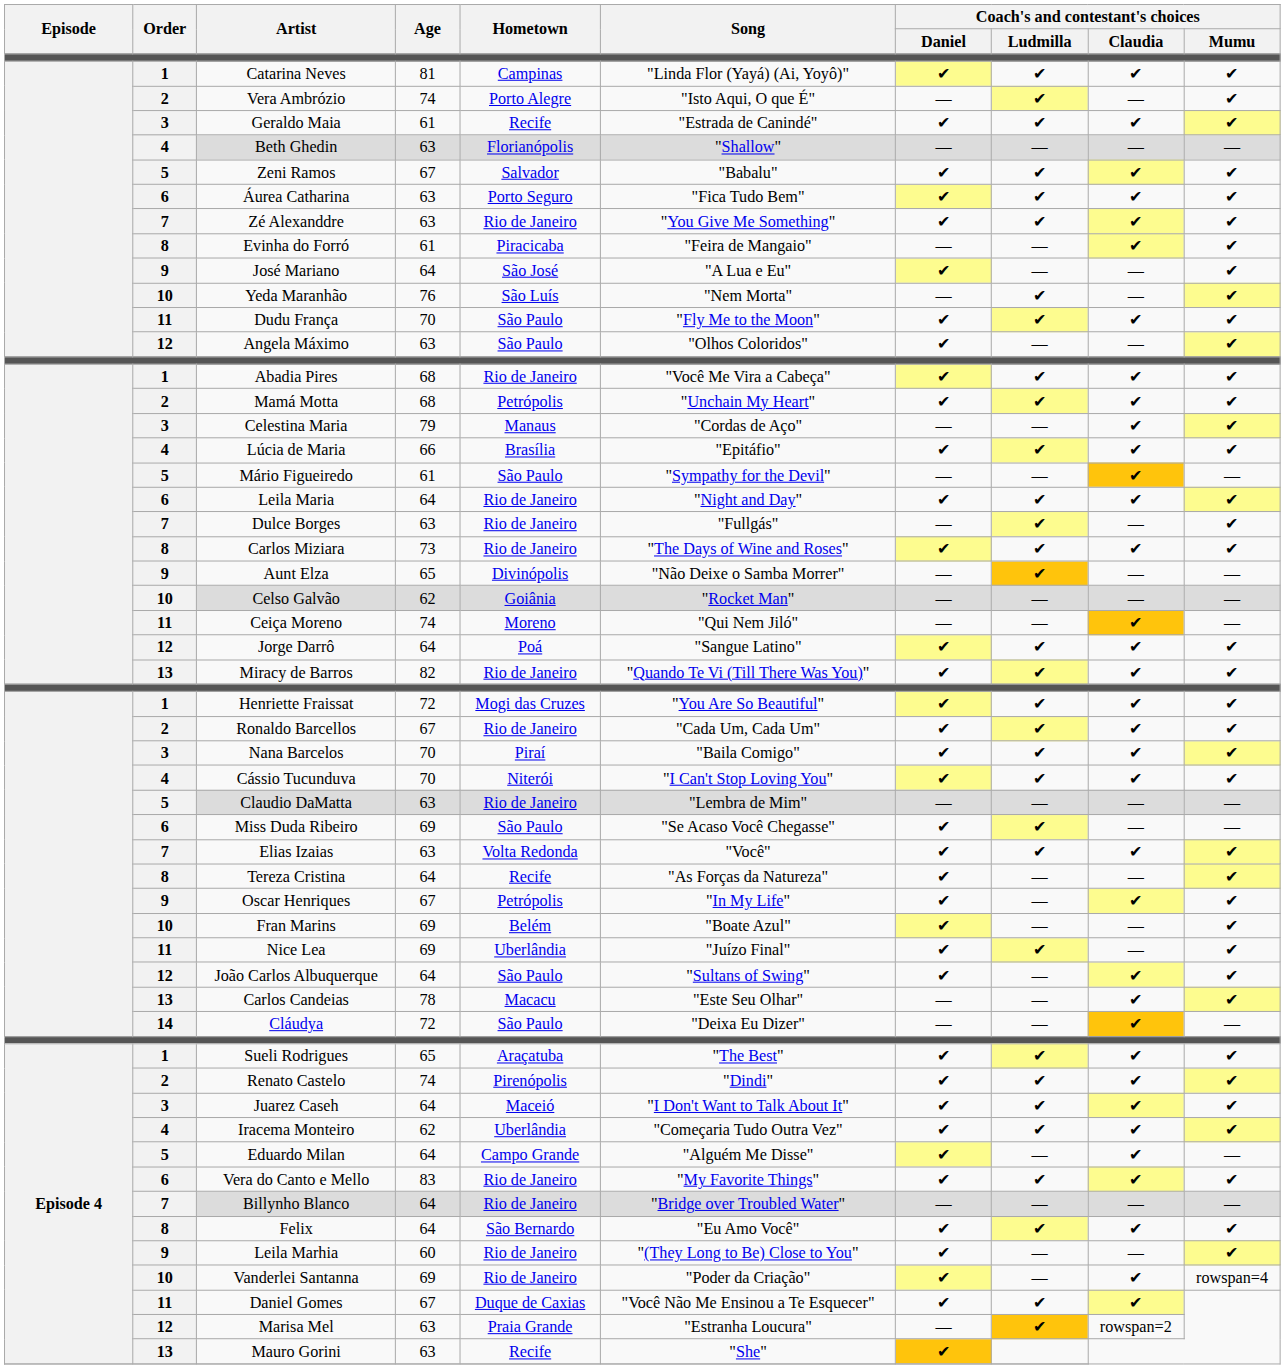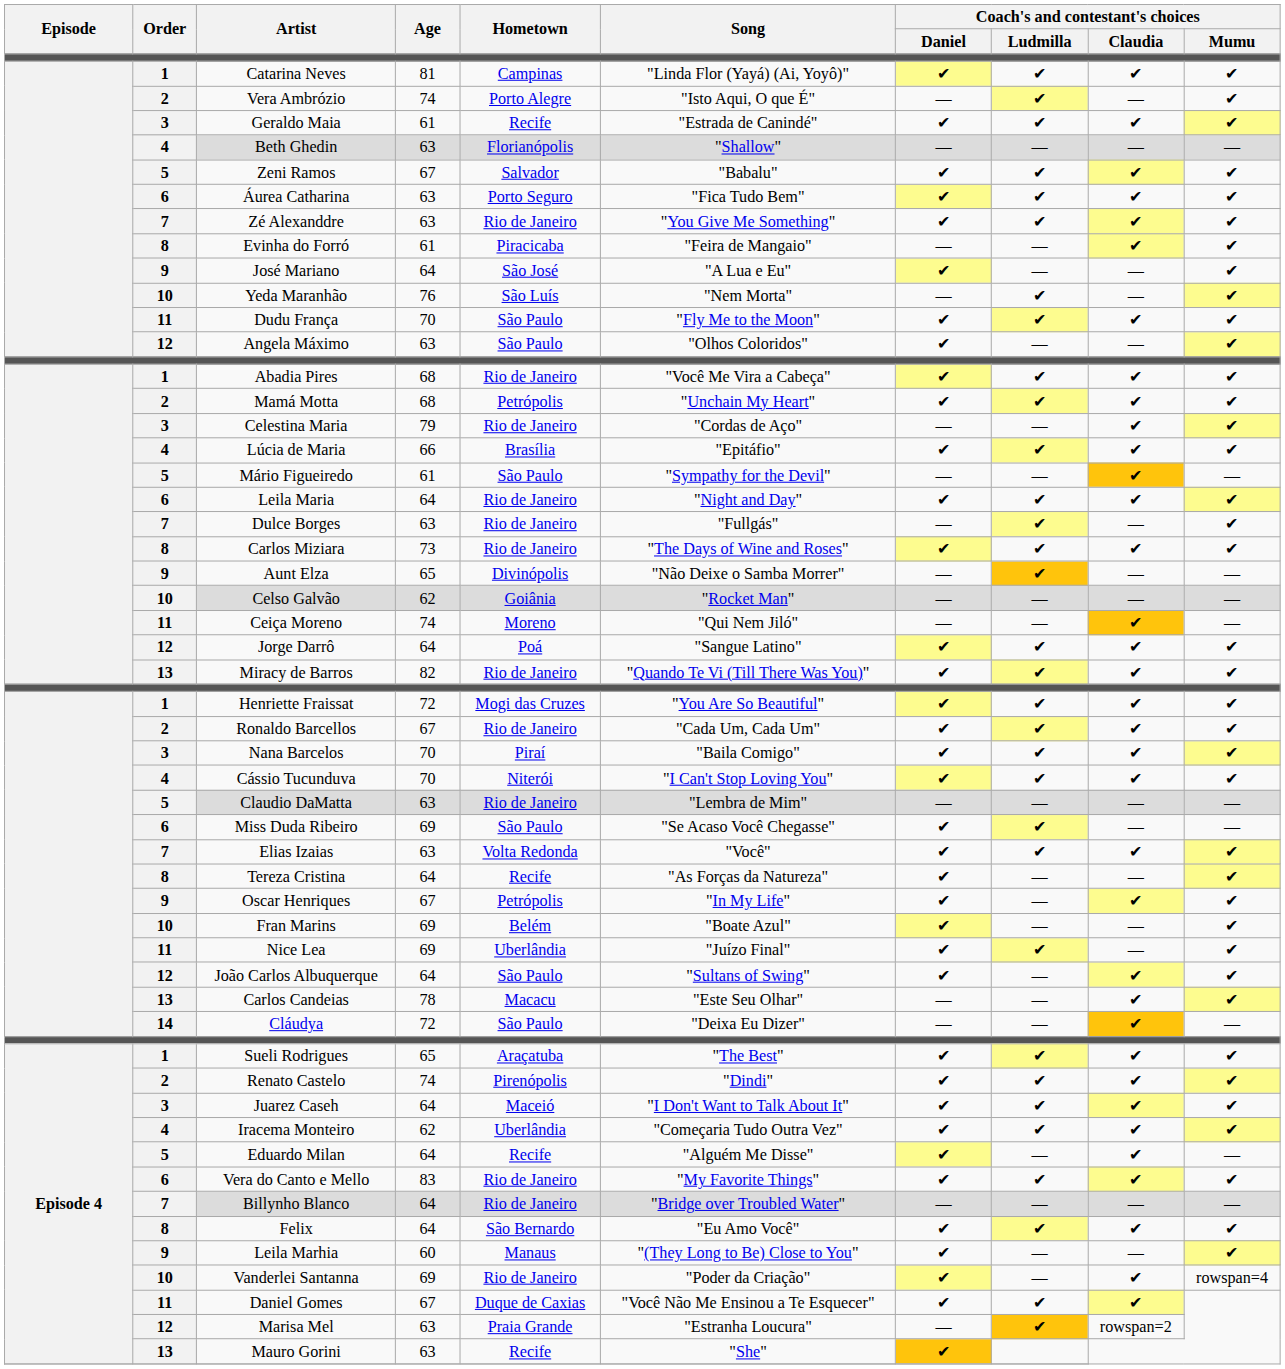Celestina Maria | Hometown: Manaus -> Rio de Janeiro
Eduardo Milan | Hometown: Campo Grande -> Recife
Leila Marhia | Hometown: Rio de Janeiro -> Manaus
